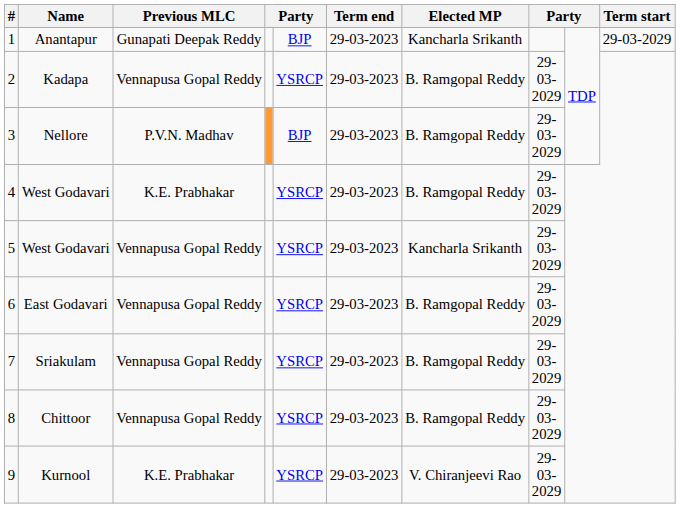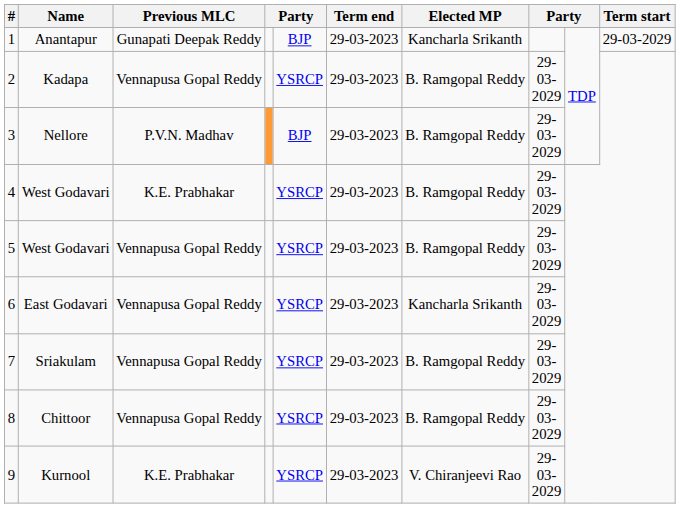5 | Elected MP: Kancharla Srikanth -> B. Ramgopal Reddy
6 | Elected MP: B. Ramgopal Reddy -> Kancharla Srikanth
